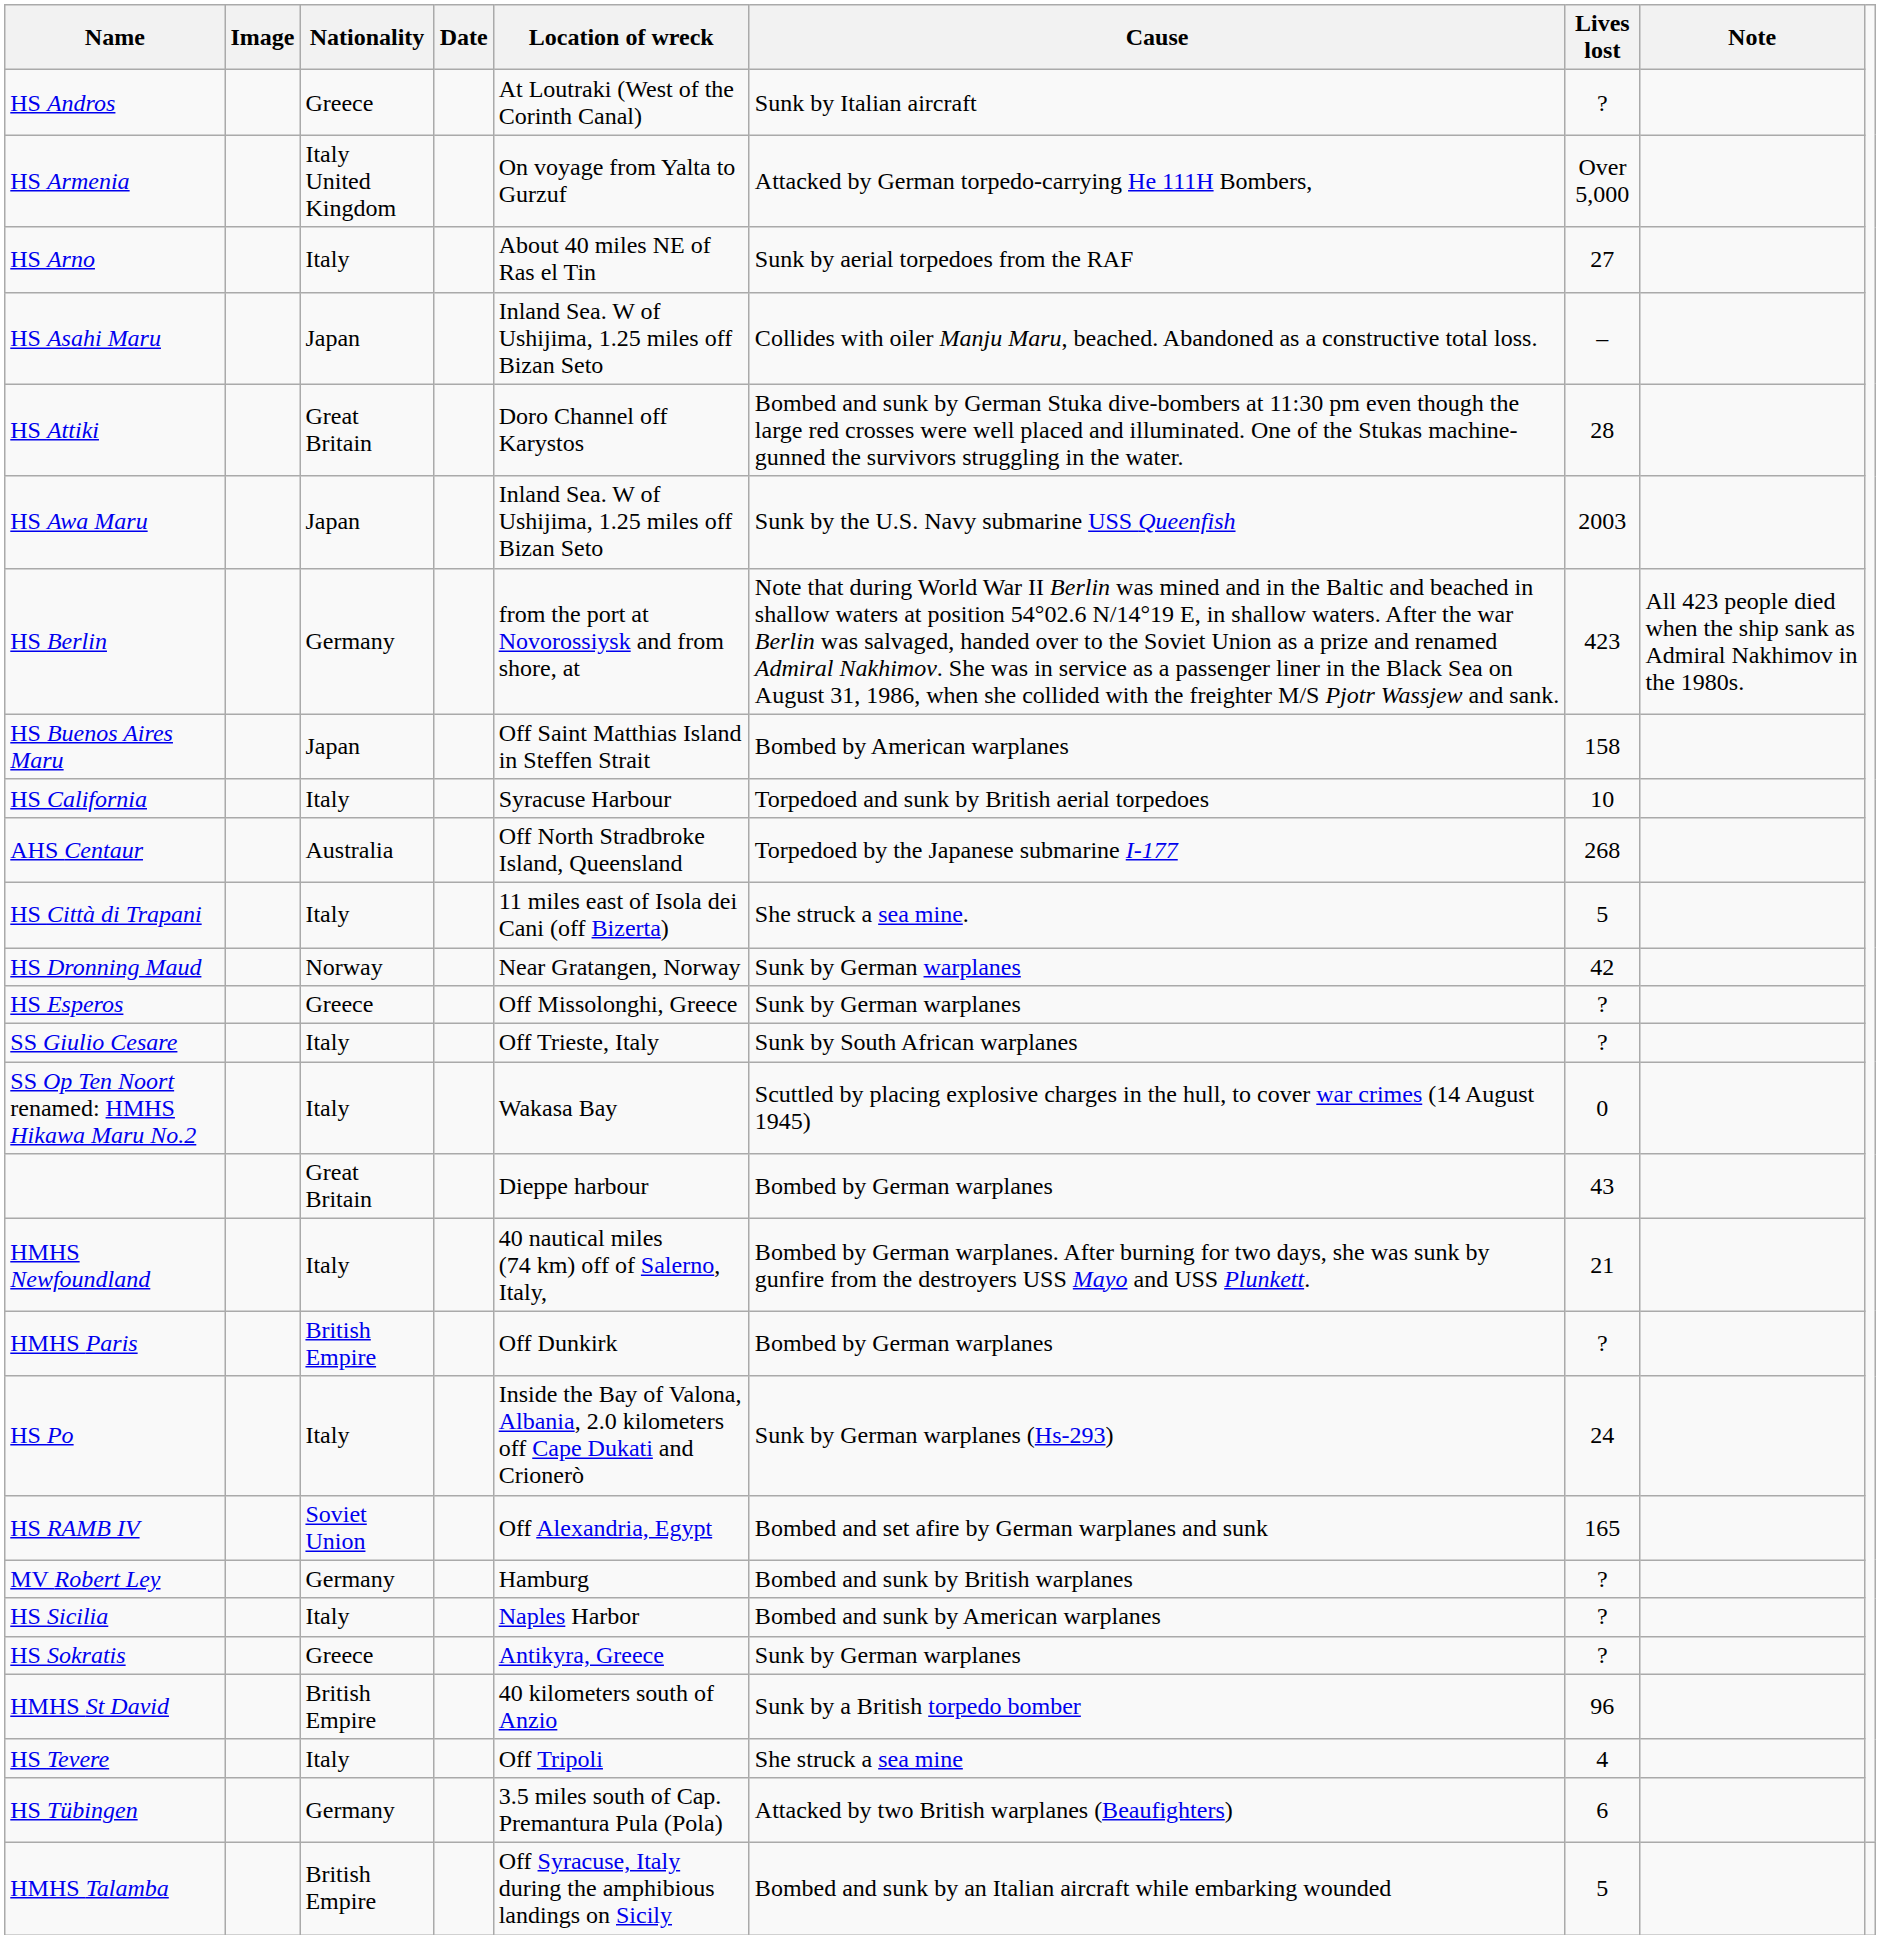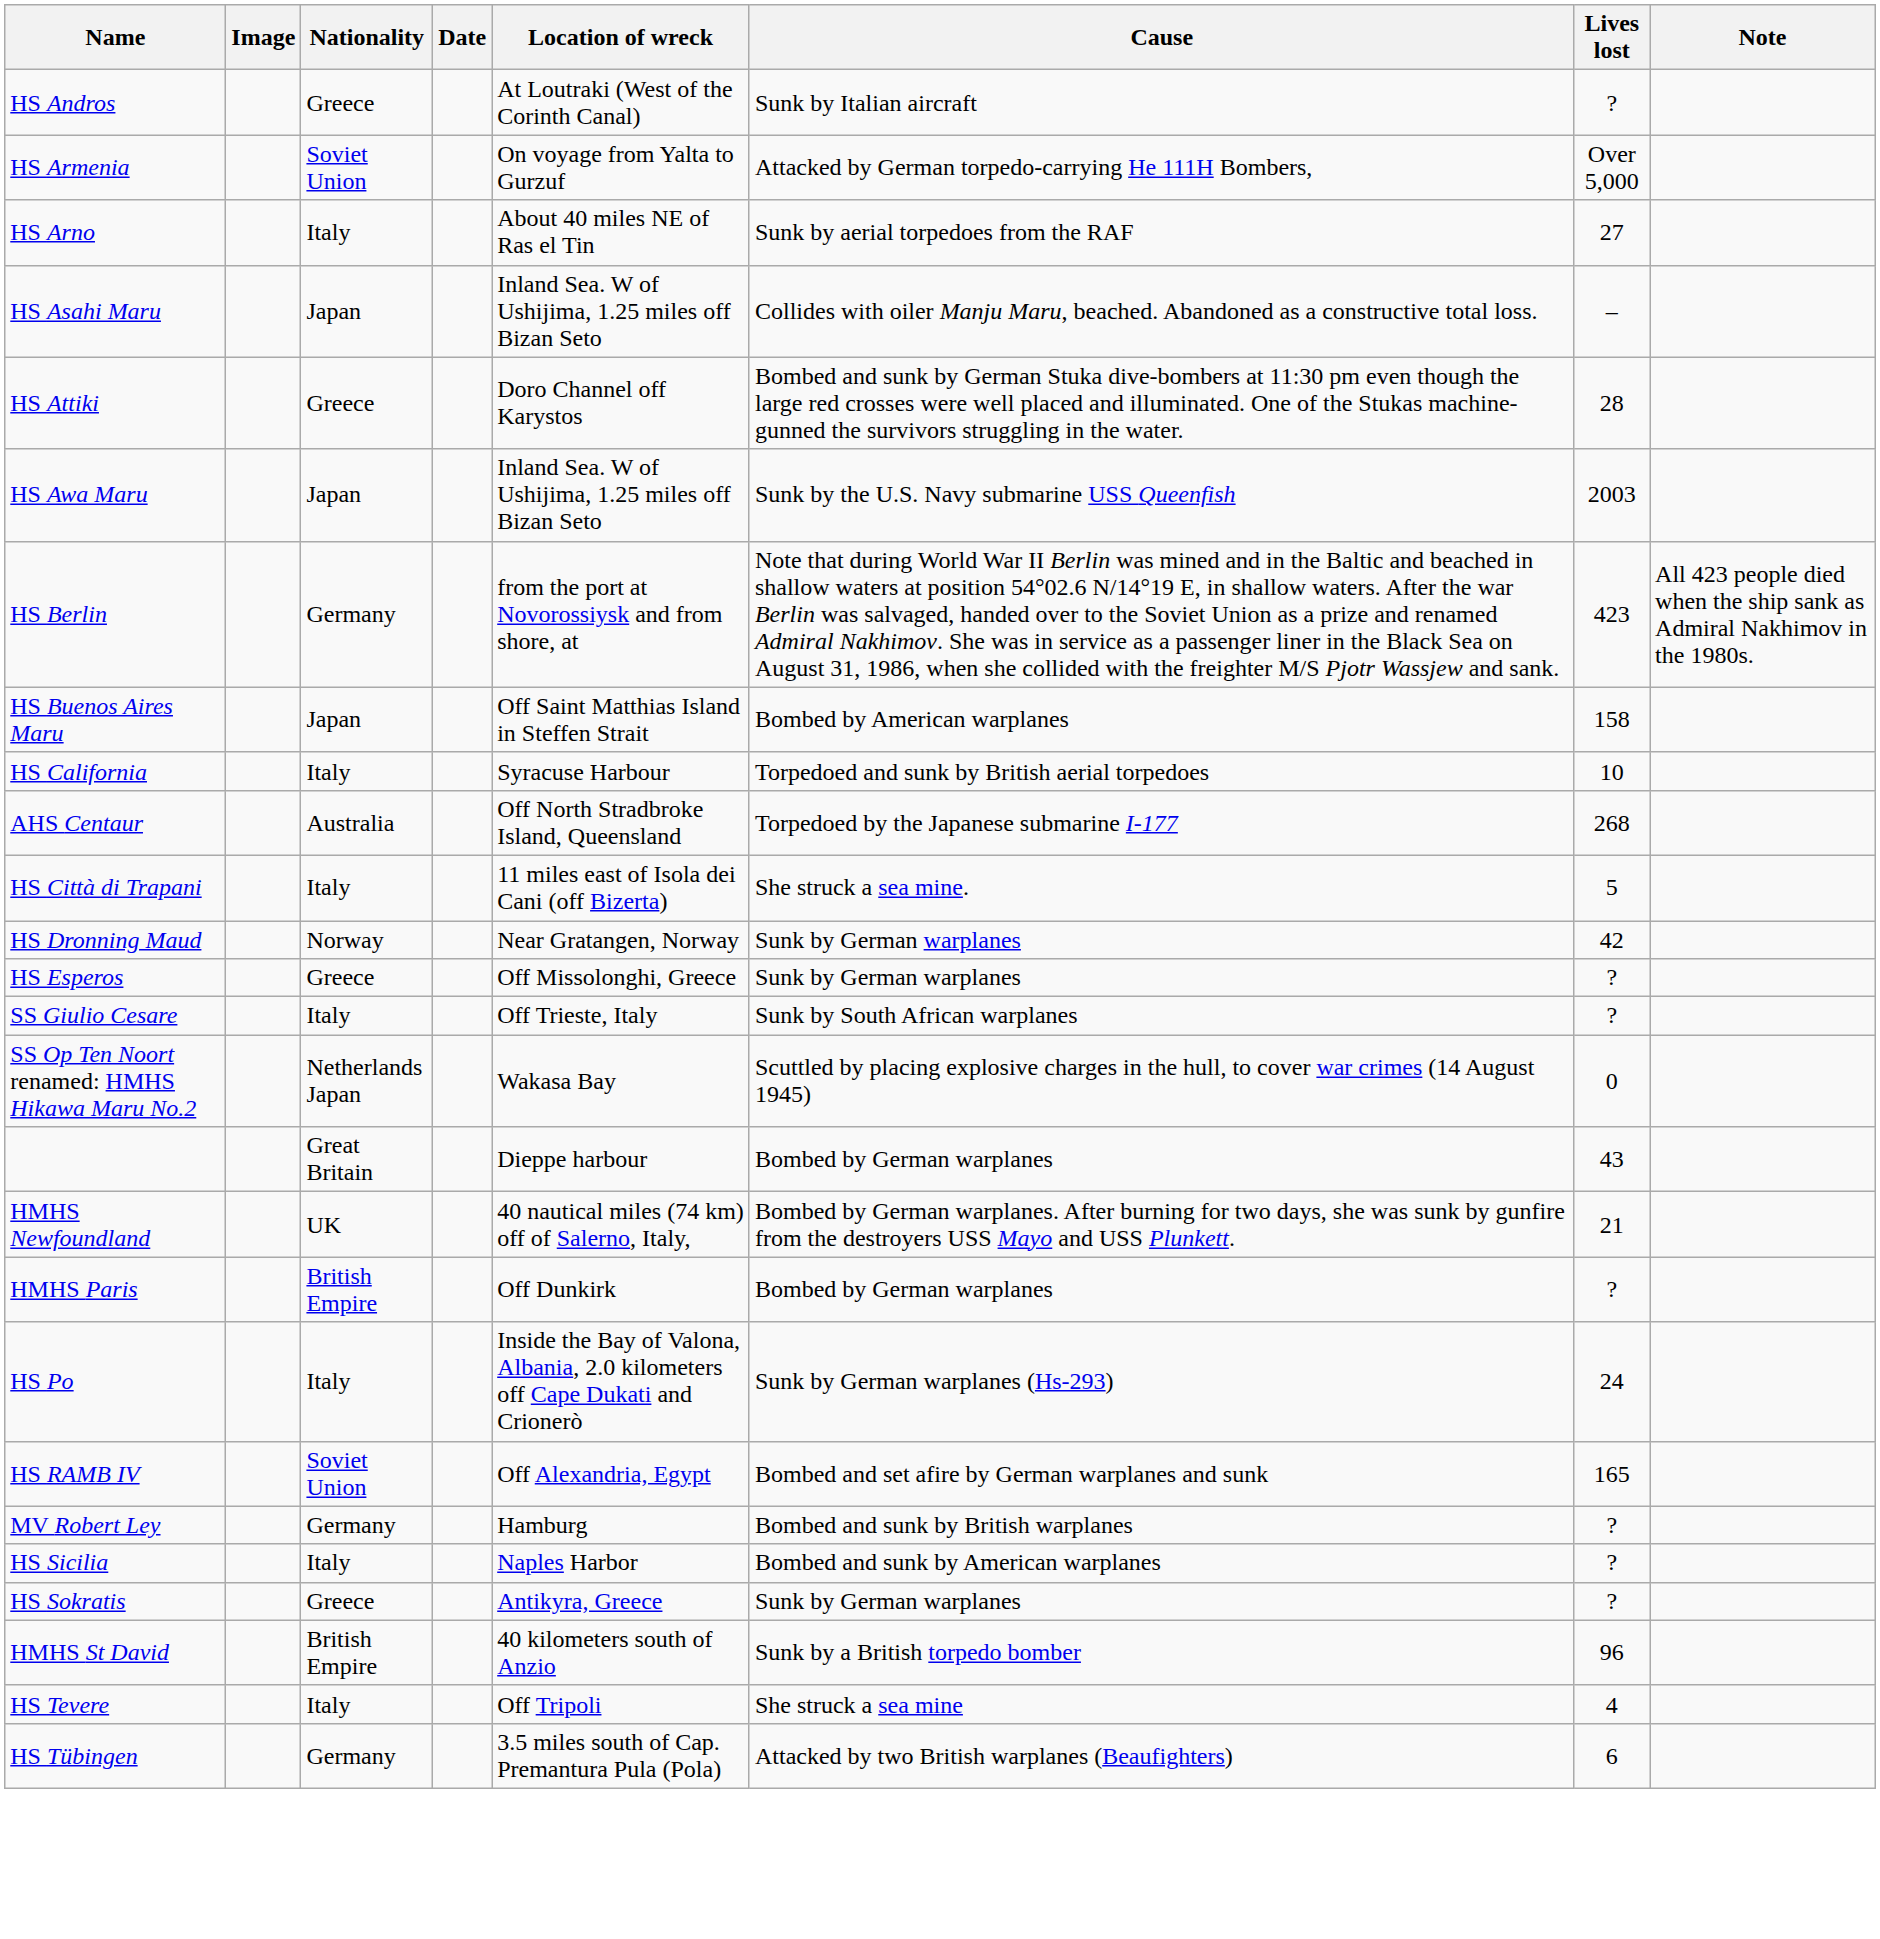HS Armenia | Nationality: Italy United Kingdom -> Soviet Union
HS Attiki | Nationality: Great Britain -> Greece
SS Op Ten Noort renamed: HMHS Hikawa Maru No.2 | Nationality: Italy -> Netherlands Japan
HMHS Newfoundland | Nationality: Italy -> UK
- row: HMHS Talamba | British Empire | Off Syracuse, Italy during the amphibious landings on Sicily | Bombed and sunk by an Italian aircraft while embarking wounded | 5
